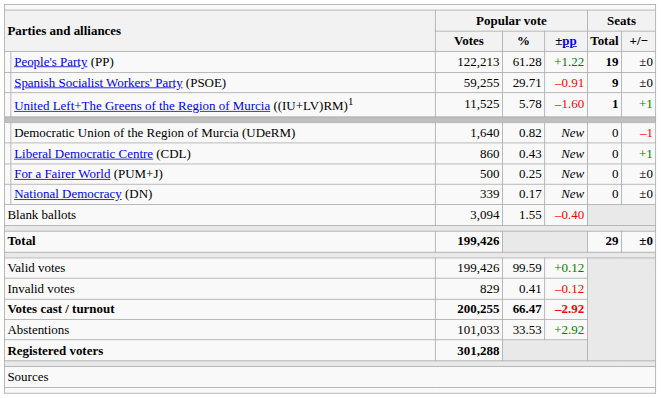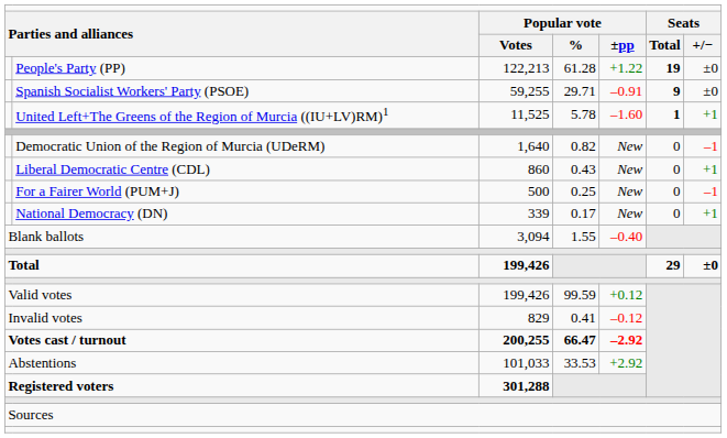For a Fairer World (PUM+J) | column 7: ±0 -> –1
National Democracy (DN) | column 7: ±0 -> +1
